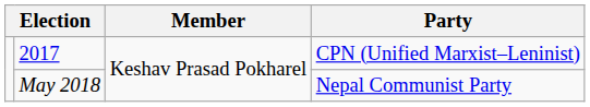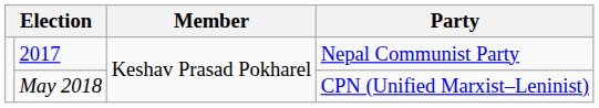2017 | Party: CPN (Unified Marxist–Leninist) -> Nepal Communist Party
May 2018 | Party: Nepal Communist Party -> CPN (Unified Marxist–Leninist)
